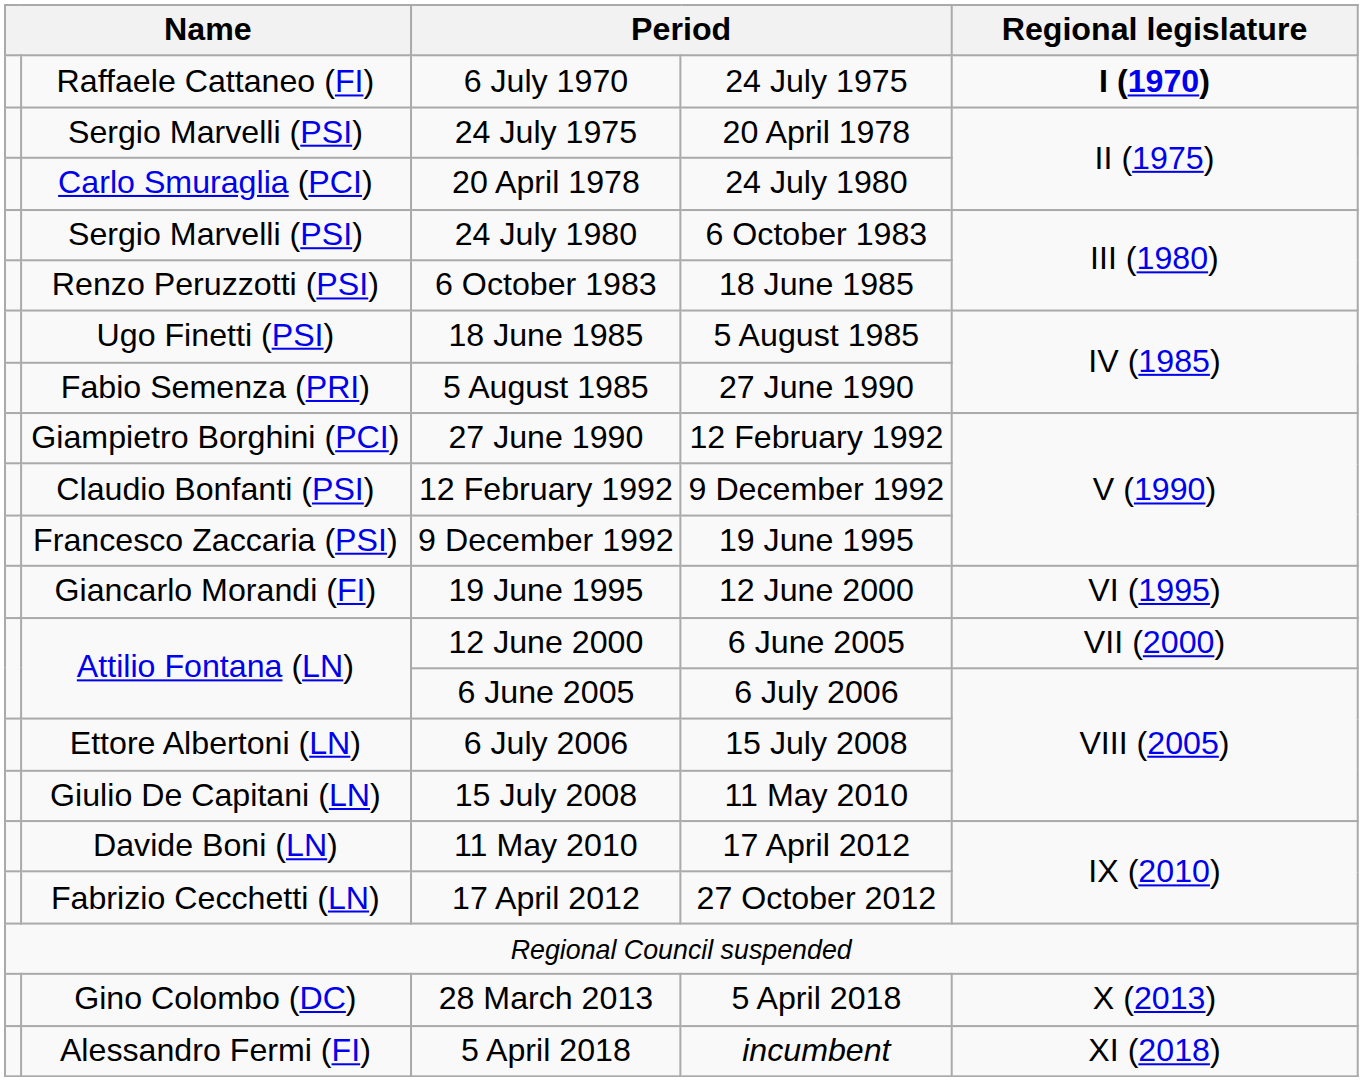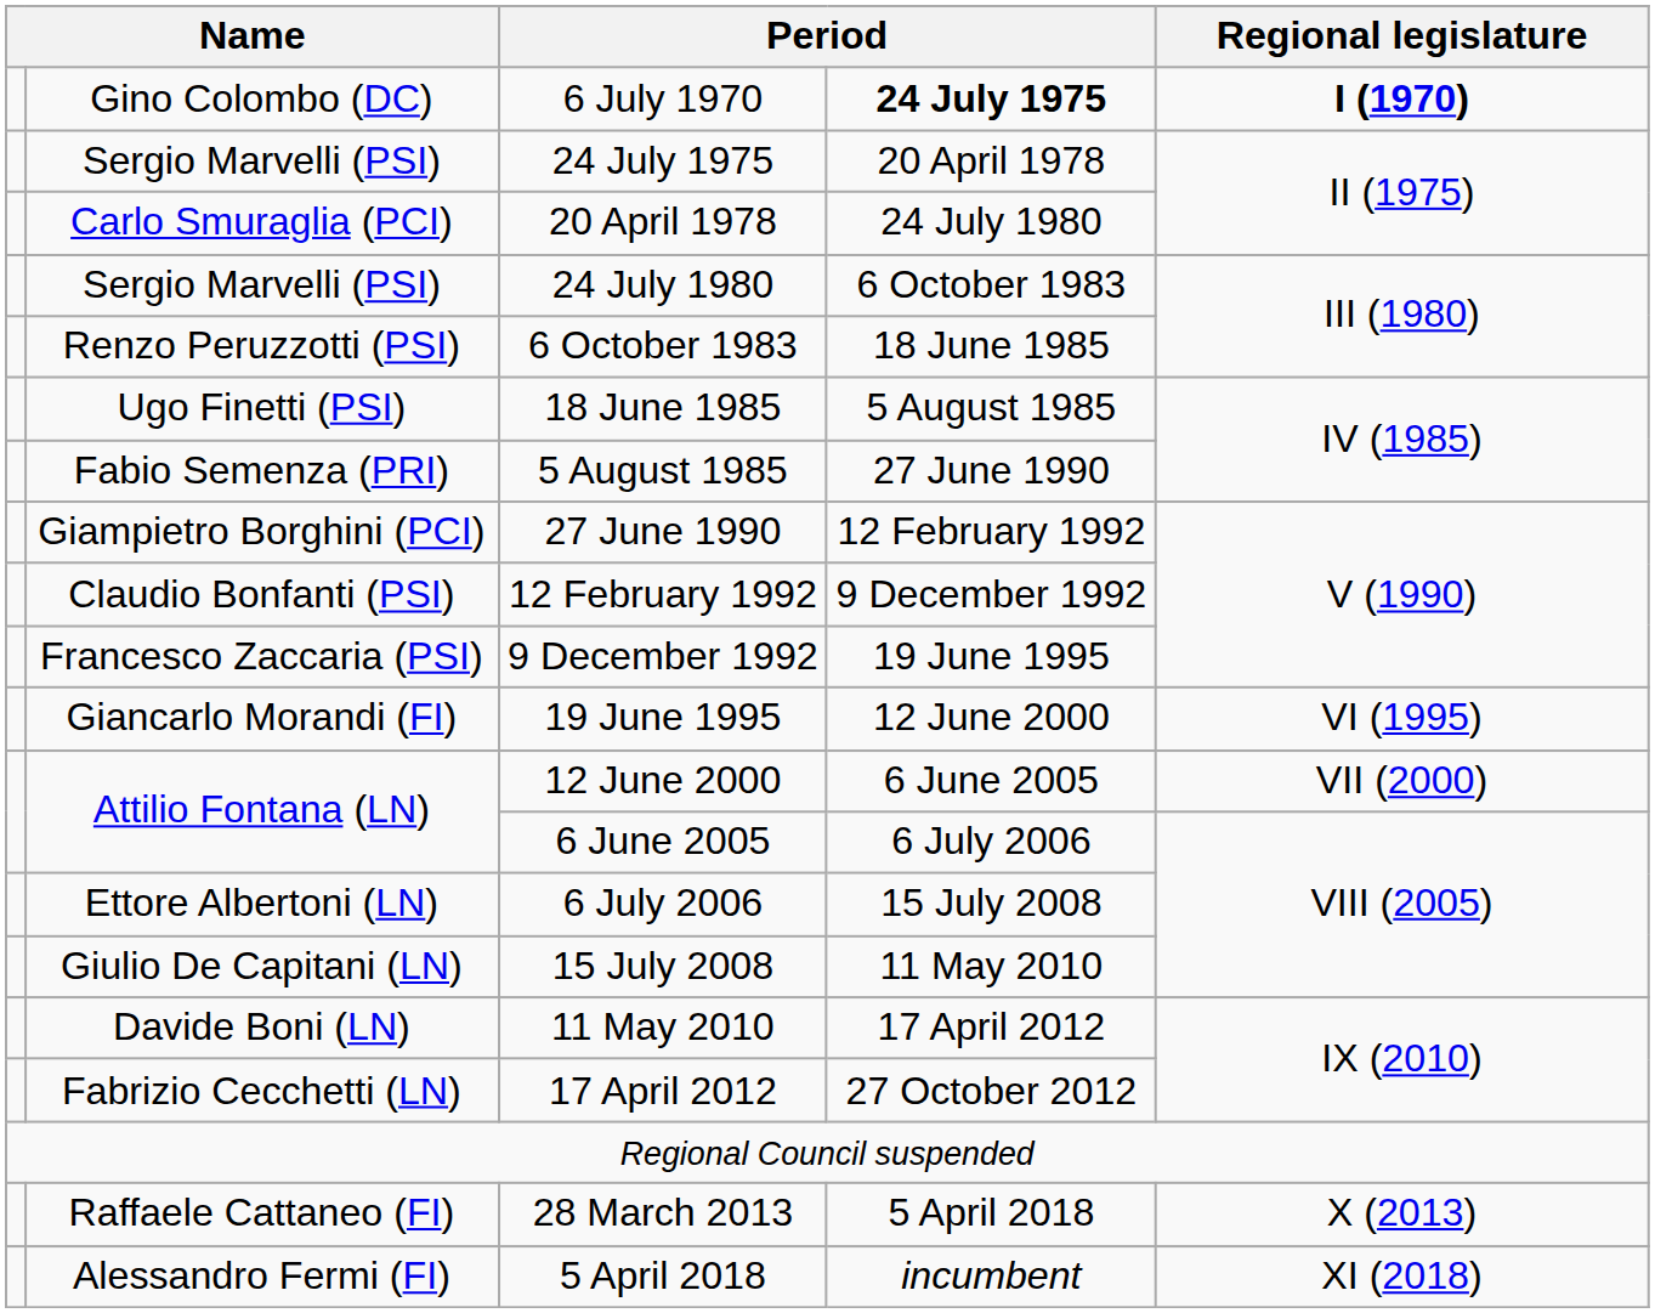6 July 1970 | column 2: Raffaele Cattaneo (FI) -> Gino Colombo (DC)
6 July 1970 | column 4: normal -> bold
28 March 2013 | column 2: Gino Colombo (DC) -> Raffaele Cattaneo (FI)
